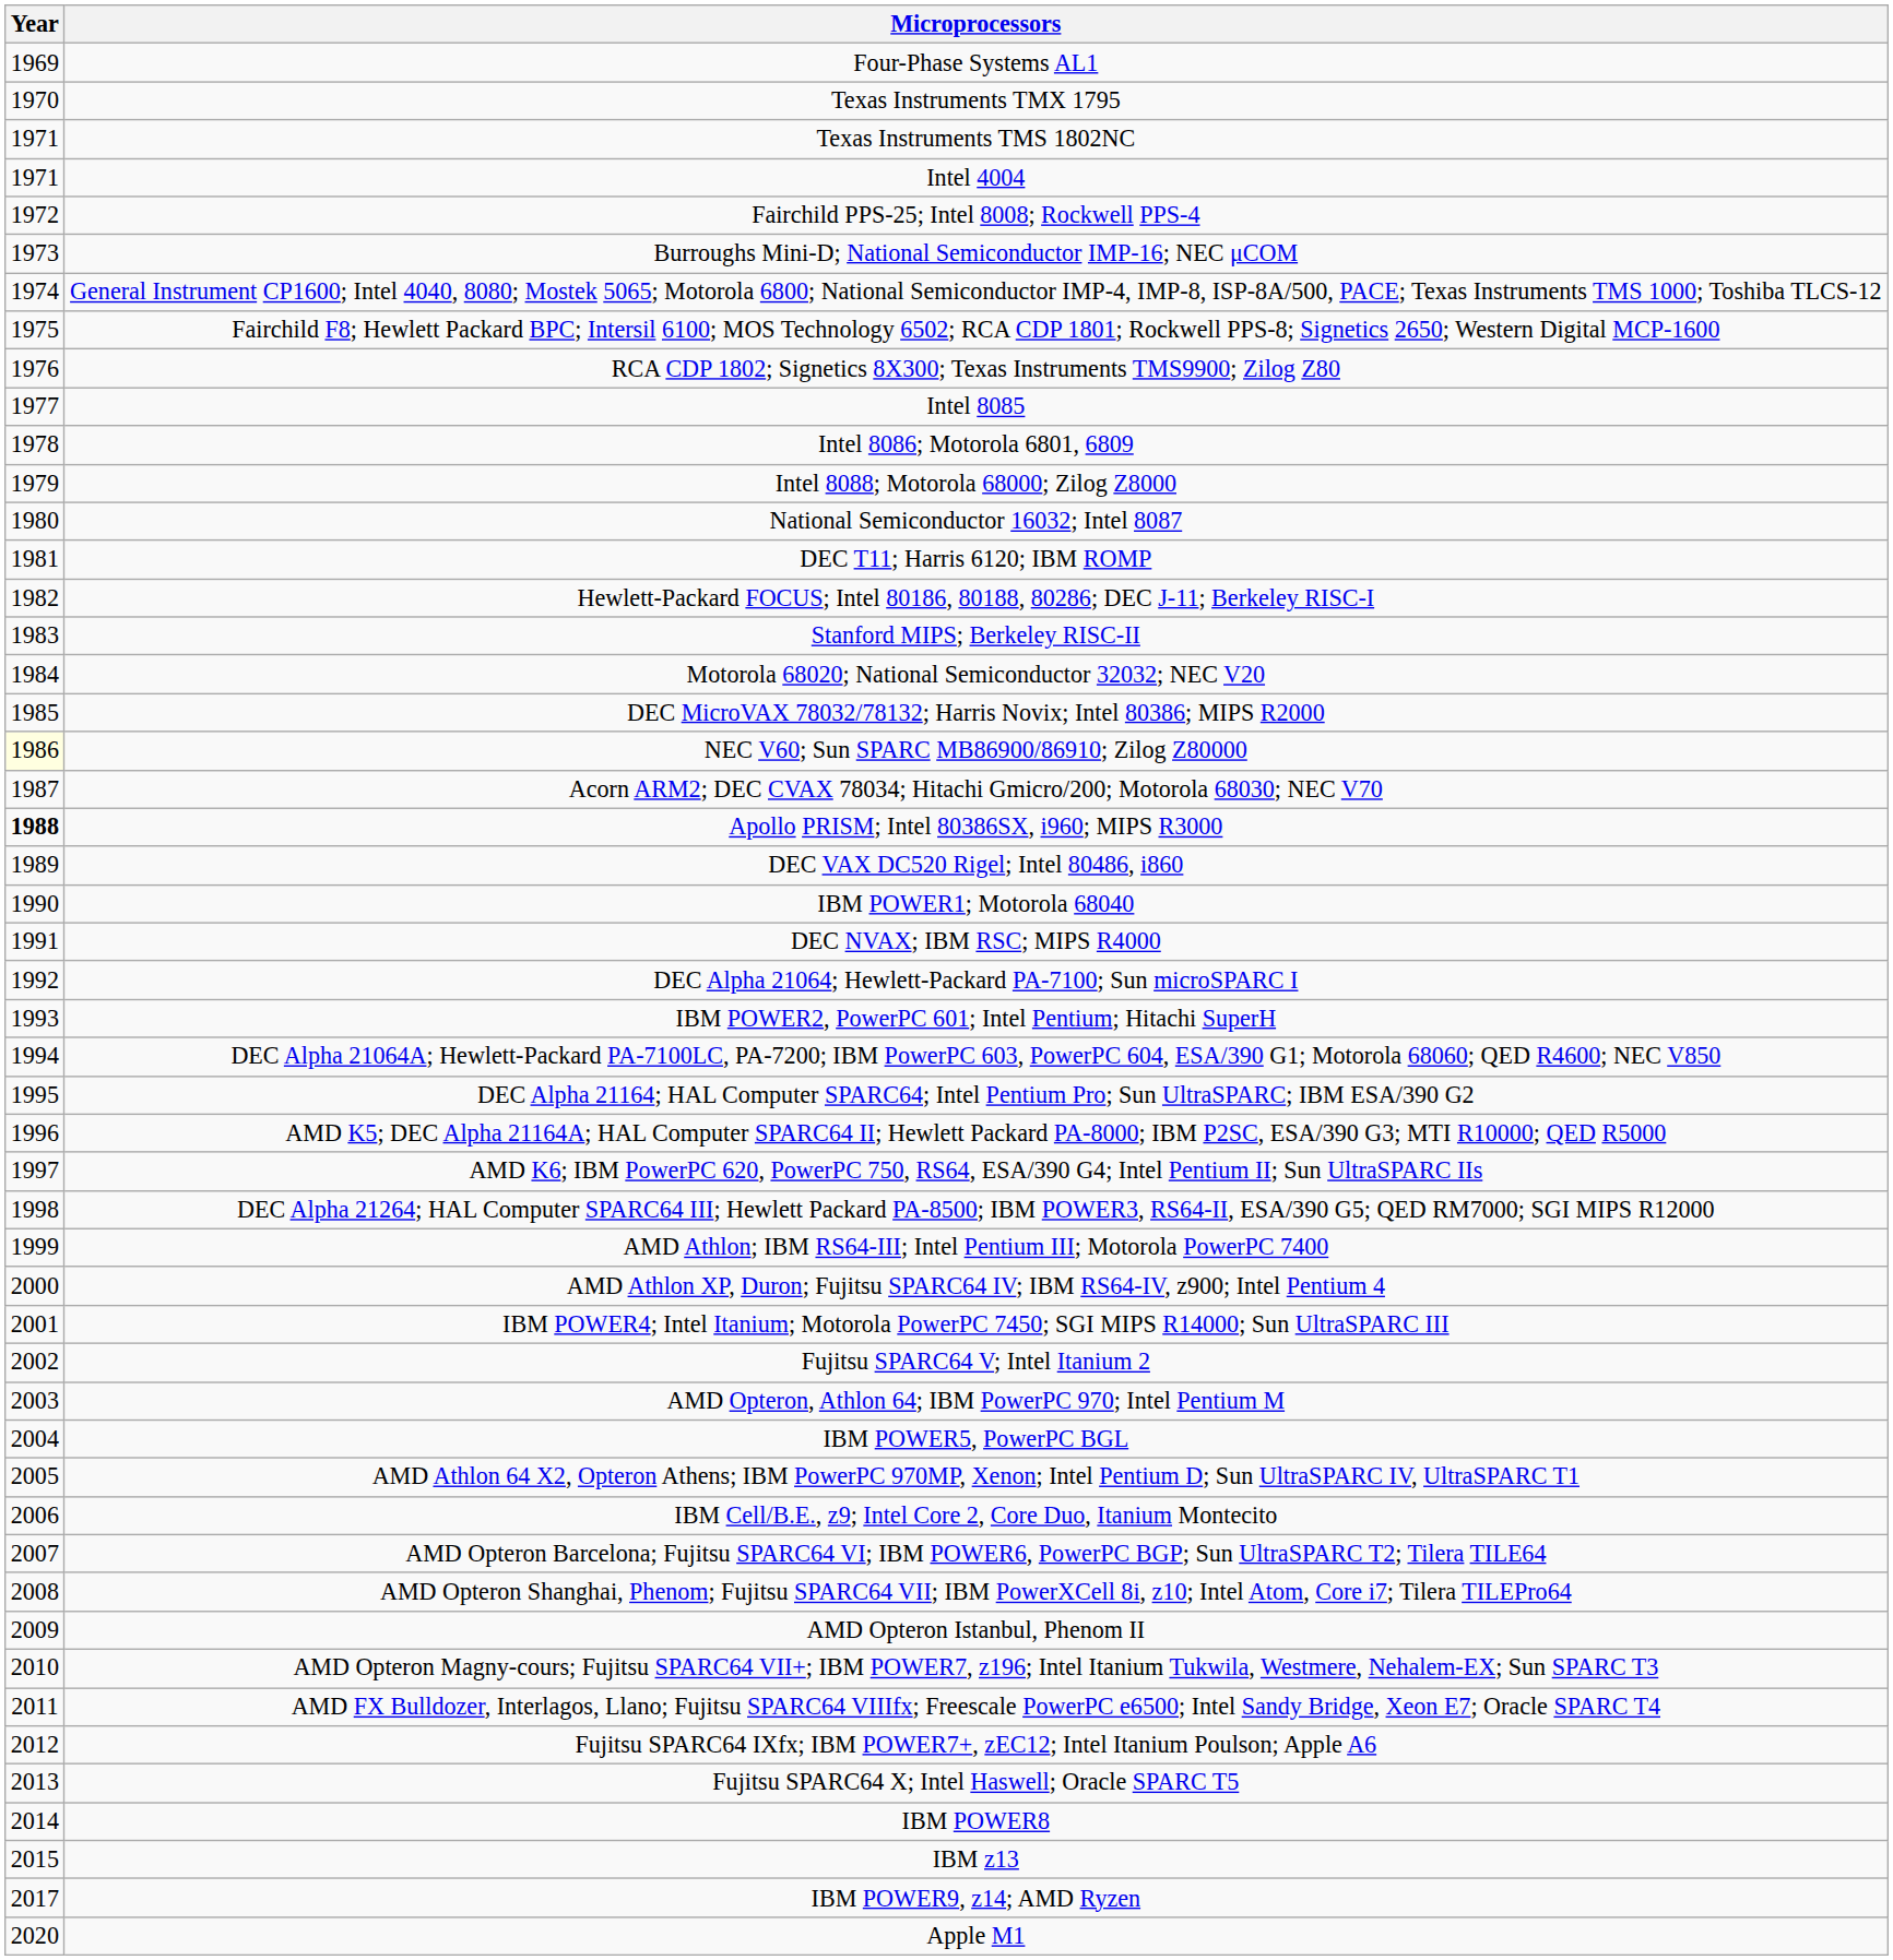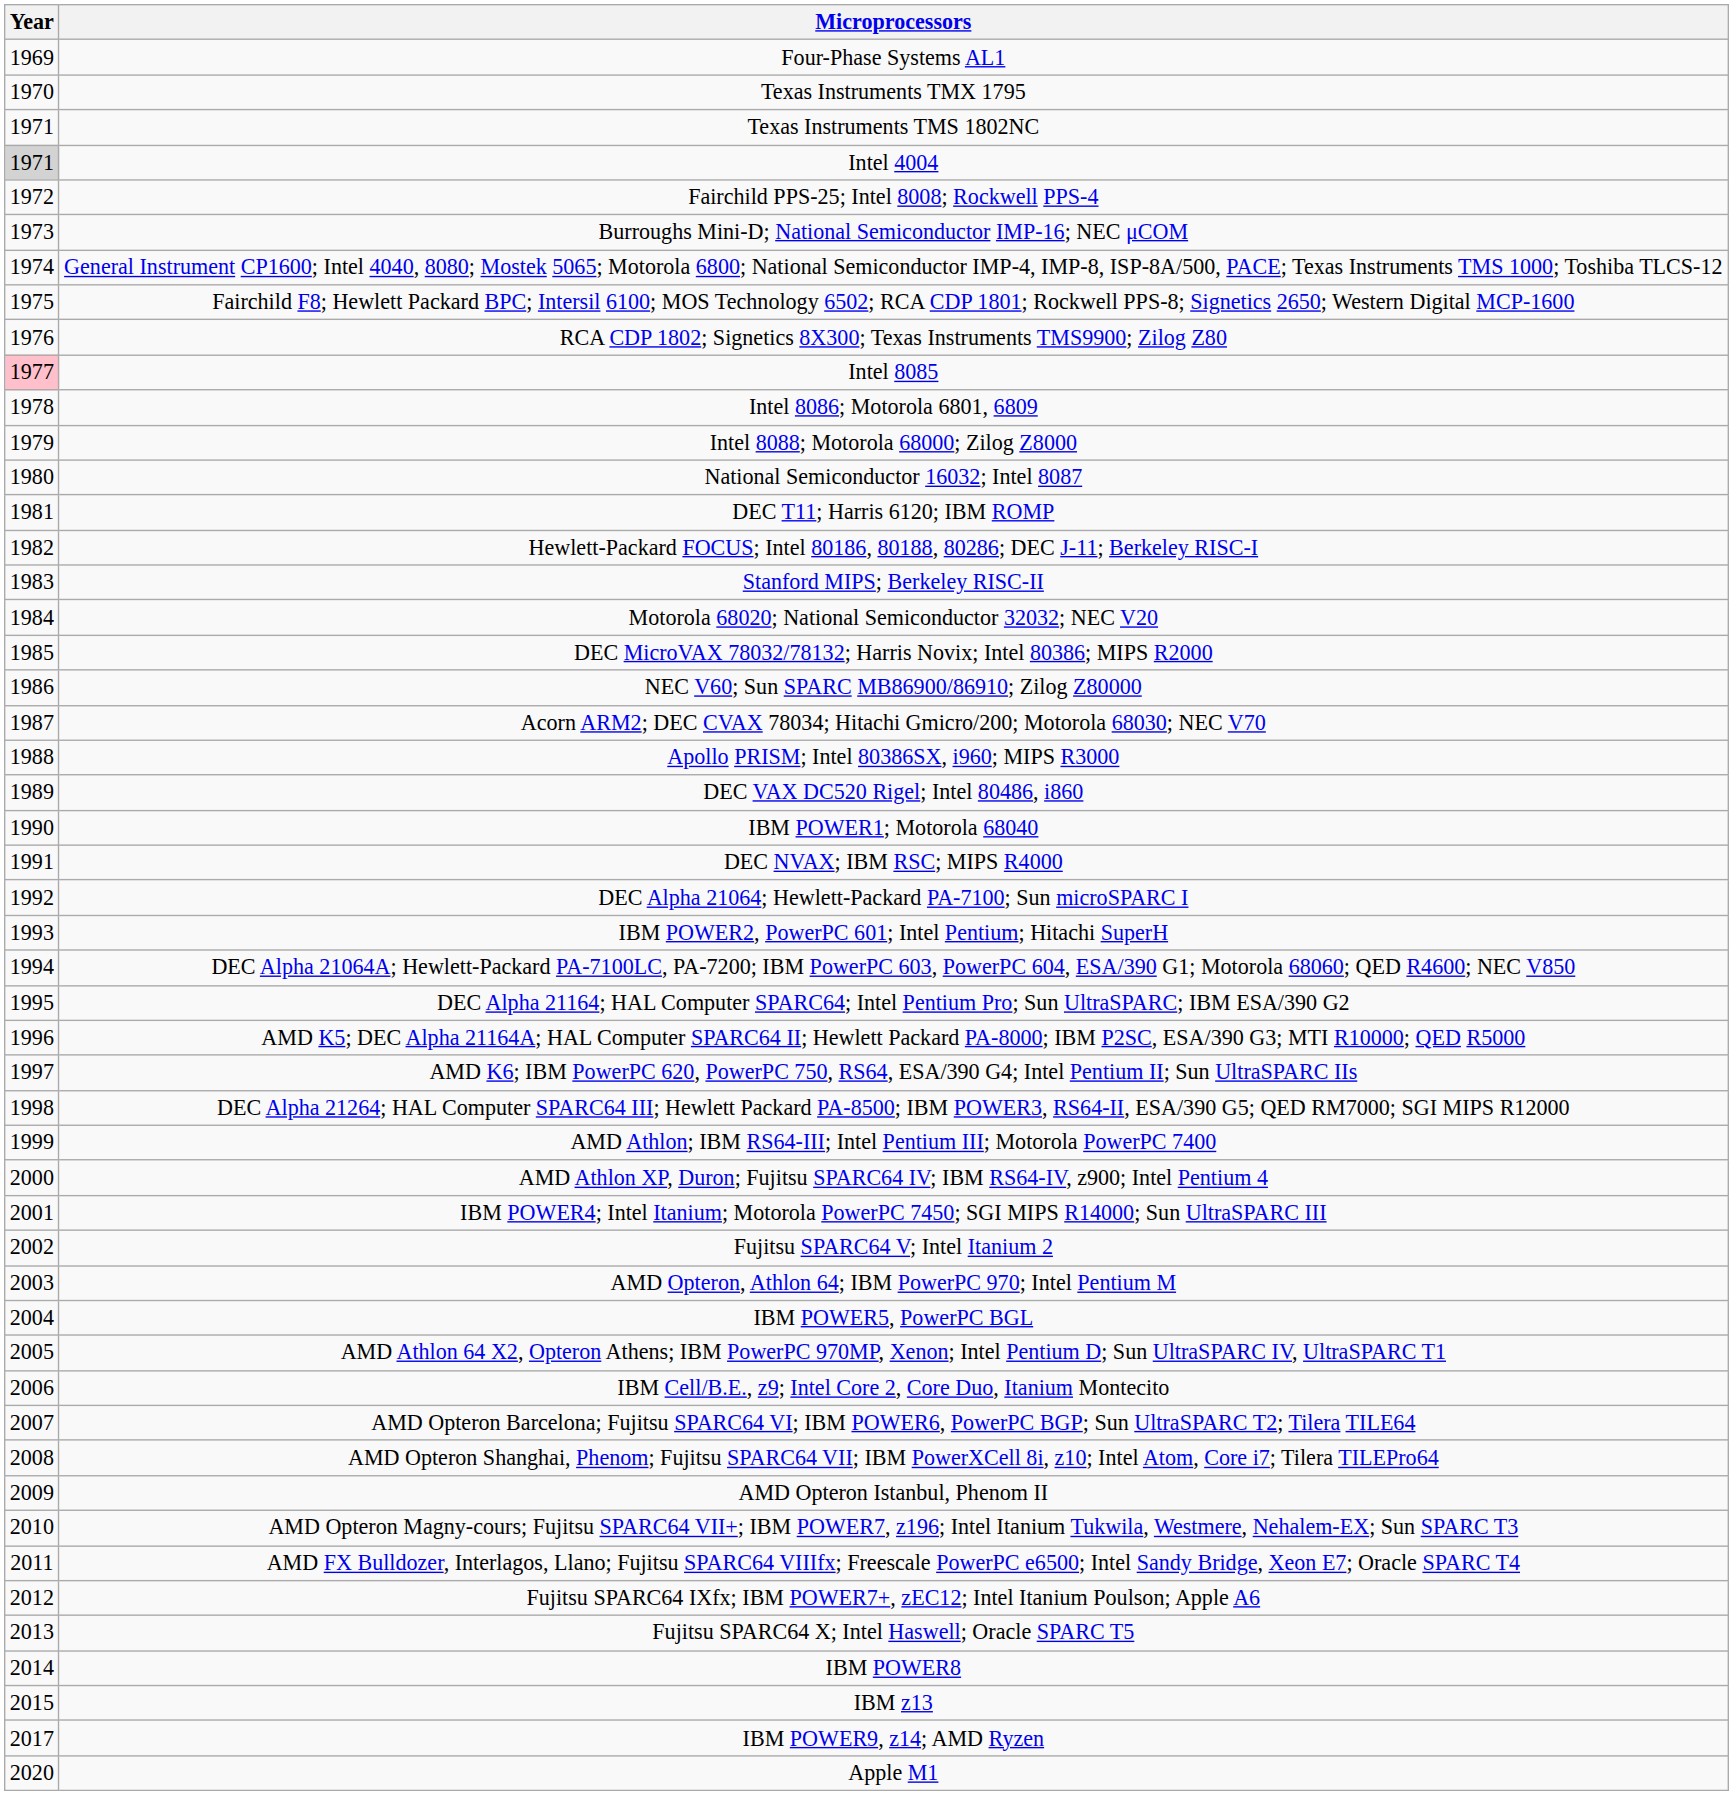Intel 4004 | Year: no background -> lightgrey background
Intel 8085 | Year: no background -> pink background
NEC V60; Sun SPARC MB86900/86910; Zilog Z80000 | Year: lightyellow background -> no background
Apollo PRISM; Intel 80386SX, i960; MIPS R3000 | Year: bold -> normal
